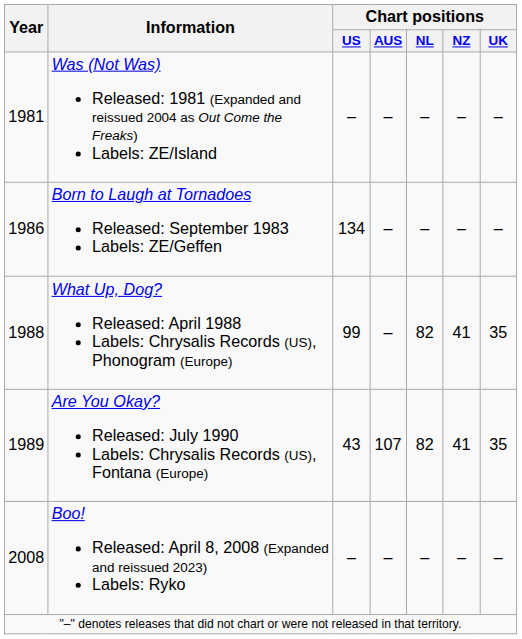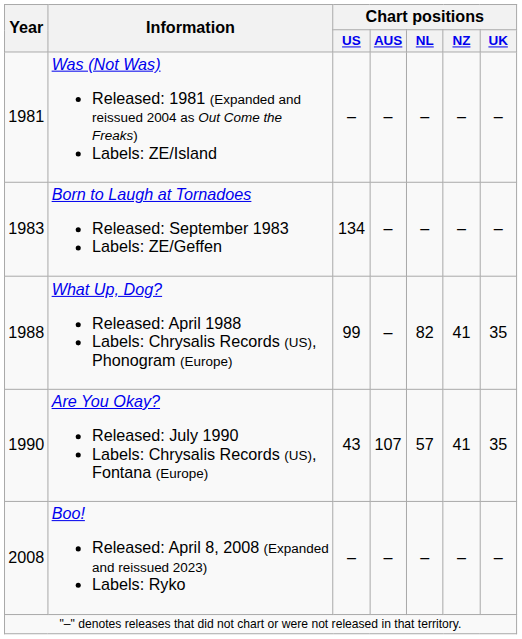row 4 | Year: 1986 -> 1983
row 6 | Year: 1989 -> 1990
row 6 | Chart positions / NL: 82 -> 57
